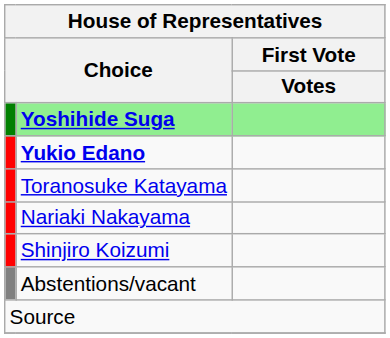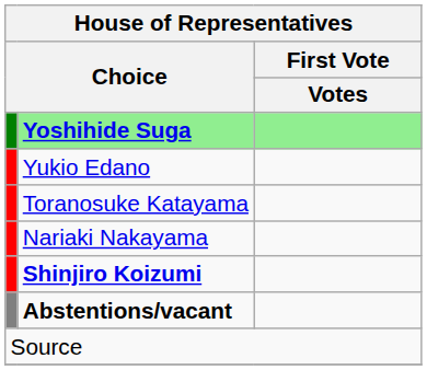Yukio Edano | column 2: bold -> normal
Shinjiro Koizumi | column 2: normal -> bold
Abstentions/vacant | column 2: normal -> bold
